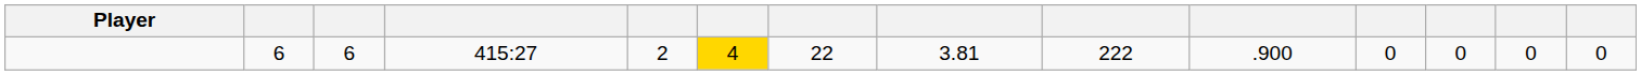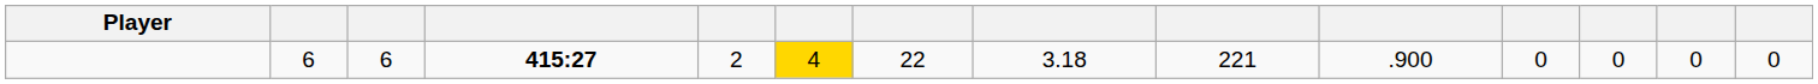row 2 | column 4: normal -> bold
row 2 | column 8: 3.81 -> 3.18
row 2 | column 9: 222 -> 221
